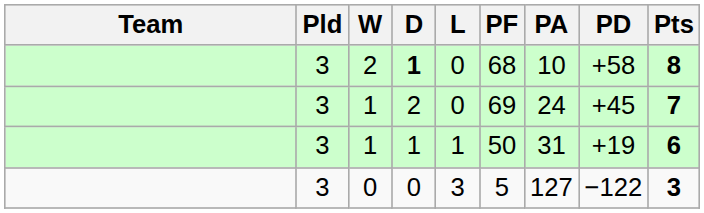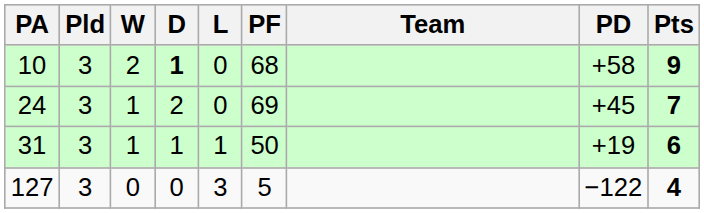columns swapped: Team <-> PA
row 2 | Pts: 8 -> 9
row 5 | Pts: 3 -> 4
